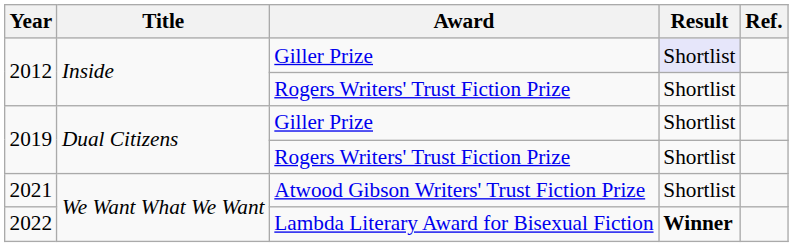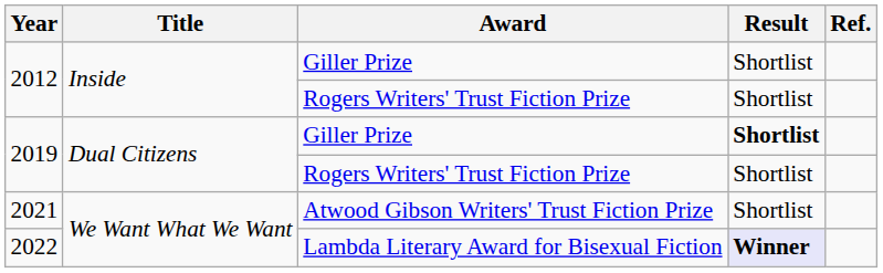2012 / Giller Prize | Result: lavender background -> no background
2019 / Giller Prize | Result: normal -> bold
2022 | Result: no background -> lavender background
